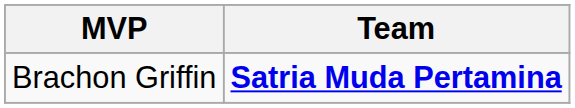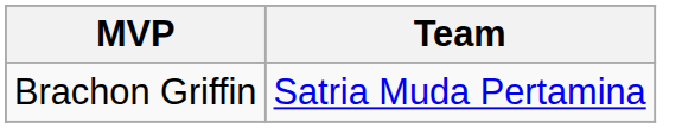Brachon Griffin | Team: bold -> normal
